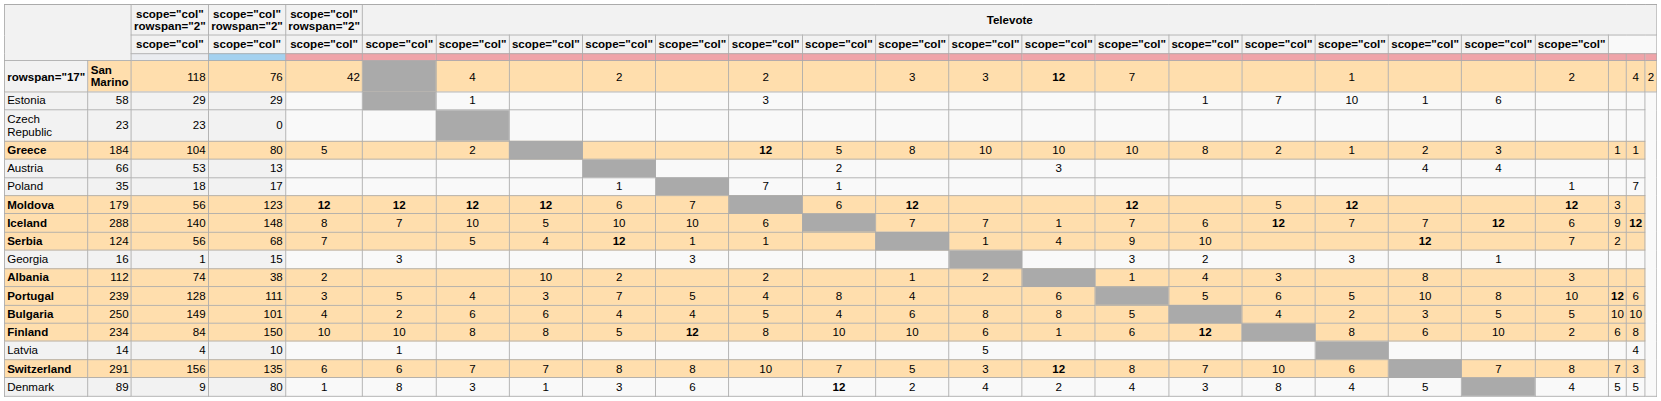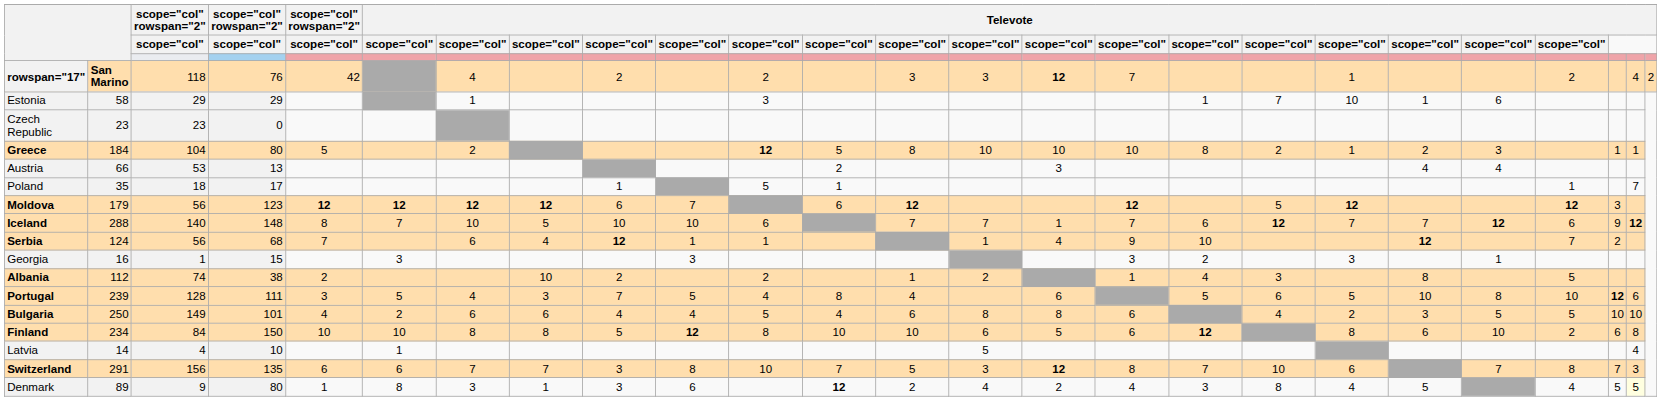Poland | column 11: 7 -> 5
Serbia | column 7: 5 -> 6
Albania | column 22: 3 -> 5
Bulgaria | column 16: 5 -> 6
Finland | column 15: 1 -> 5
Switzerland | column 9: 8 -> 3
Denmark | column 24: no background -> lightyellow background
